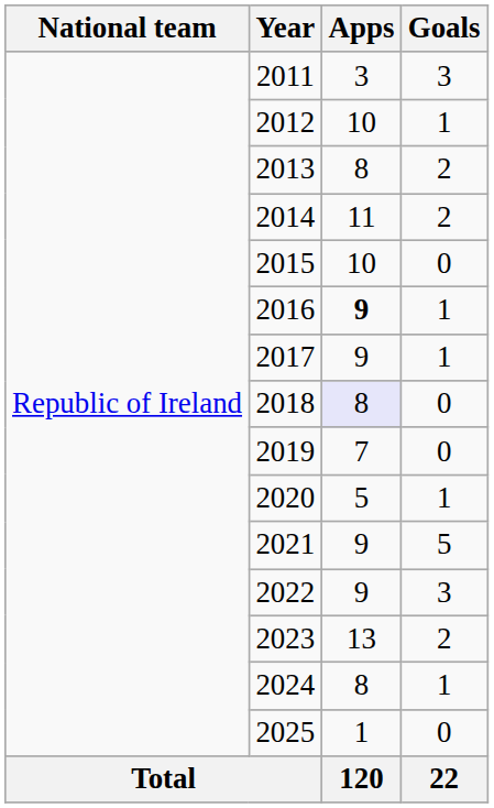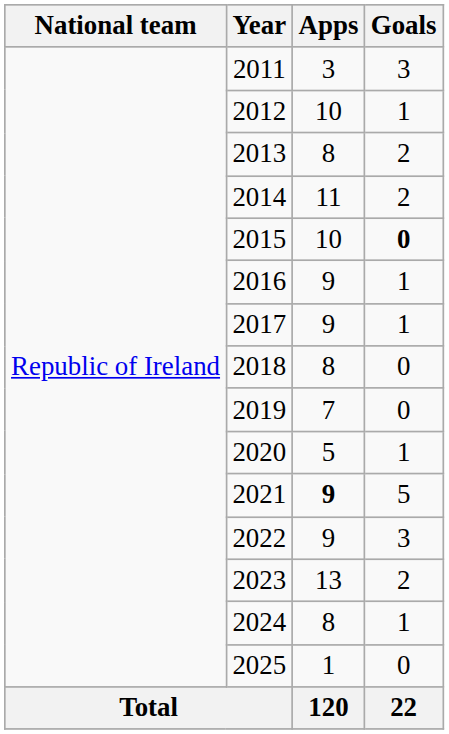2015 | Goals: normal -> bold
2016 | Apps: bold -> normal
2018 | Apps: lavender background -> no background
2021 | Apps: normal -> bold
